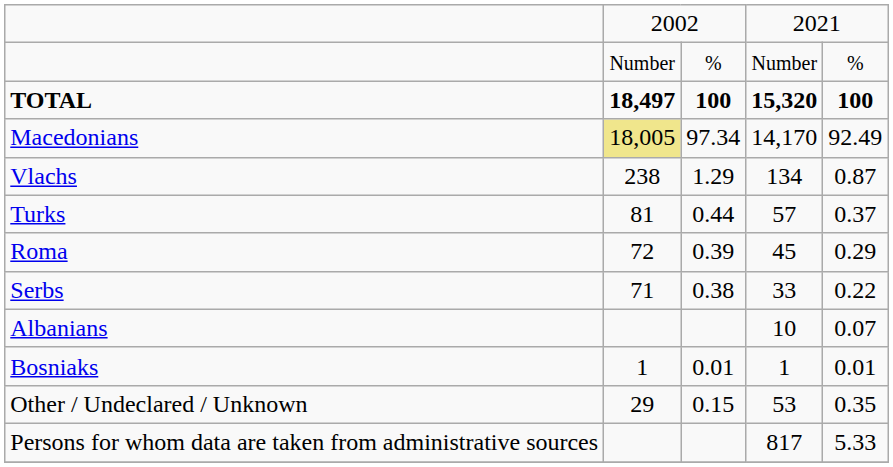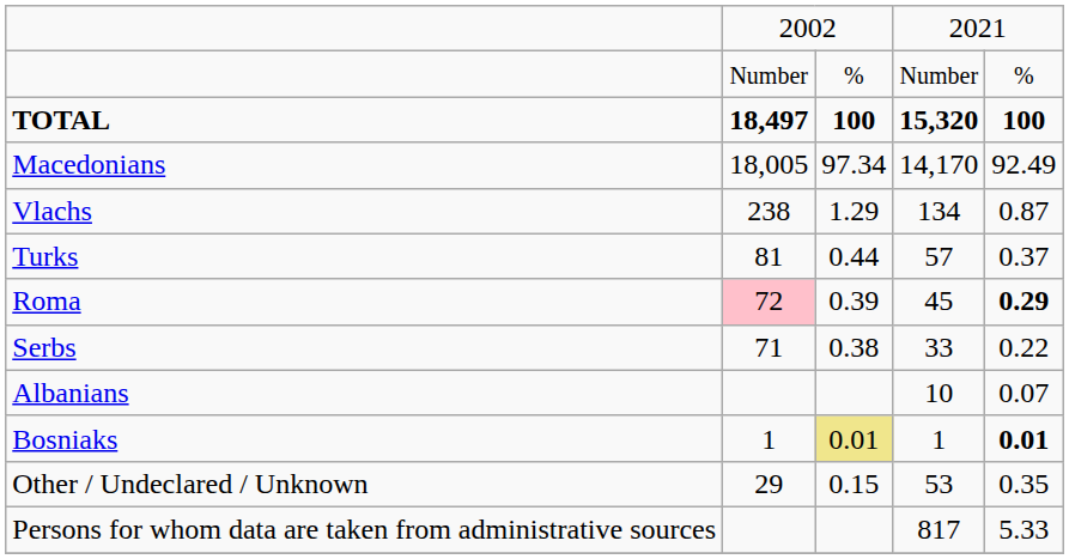Macedonians | column 2: khaki background -> no background
Roma | column 2: no background -> pink background
Roma | column 5: normal -> bold
Bosniaks | column 3: no background -> khaki background
Bosniaks | column 5: normal -> bold
